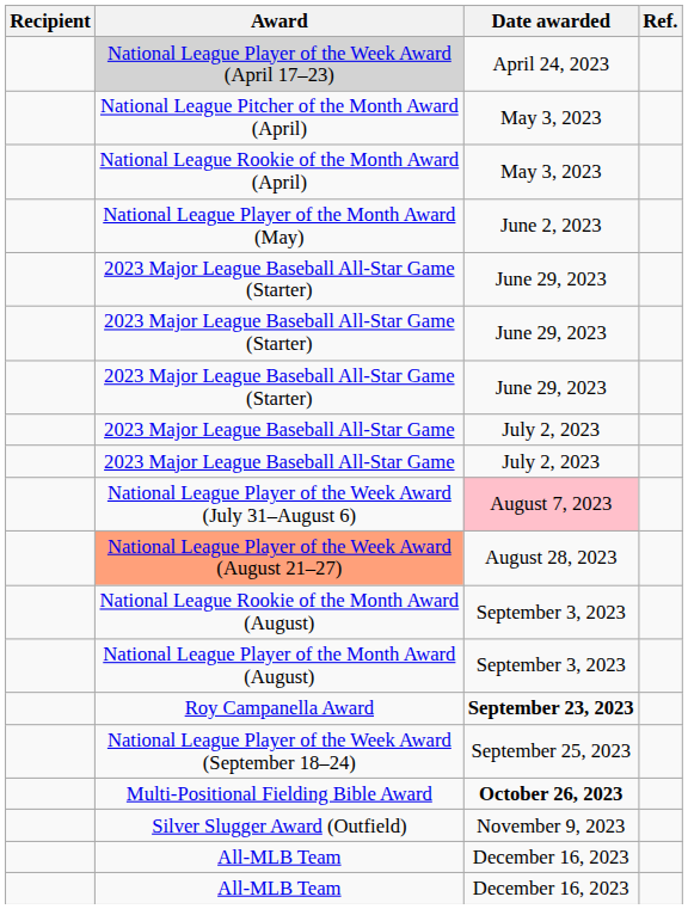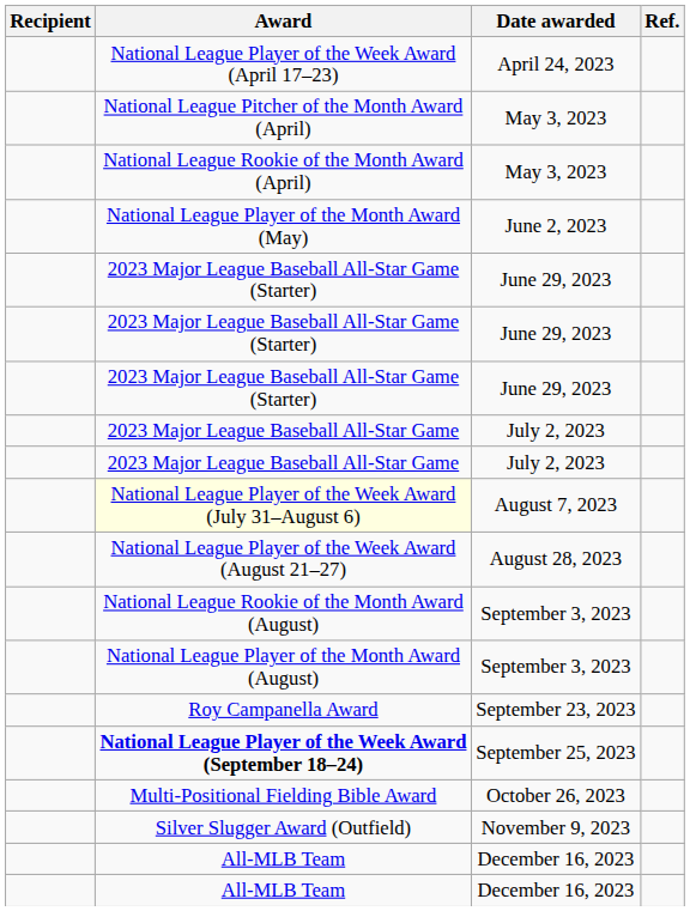National League Player of the Week Award (April 17–23) | Award: lightgrey background -> no background
National League Player of the Week Award (July 31–August 6) | Award: no background -> lightyellow background
National League Player of the Week Award (July 31–August 6) | Date awarded: pink background -> no background
National League Player of the Week Award (August 21–27) | Award: lightsalmon background -> no background
Roy Campanella Award | Date awarded: bold -> normal
National League Player of the Week Award (September 18–24) | Award: normal -> bold
Multi-Positional Fielding Bible Award | Date awarded: bold -> normal
